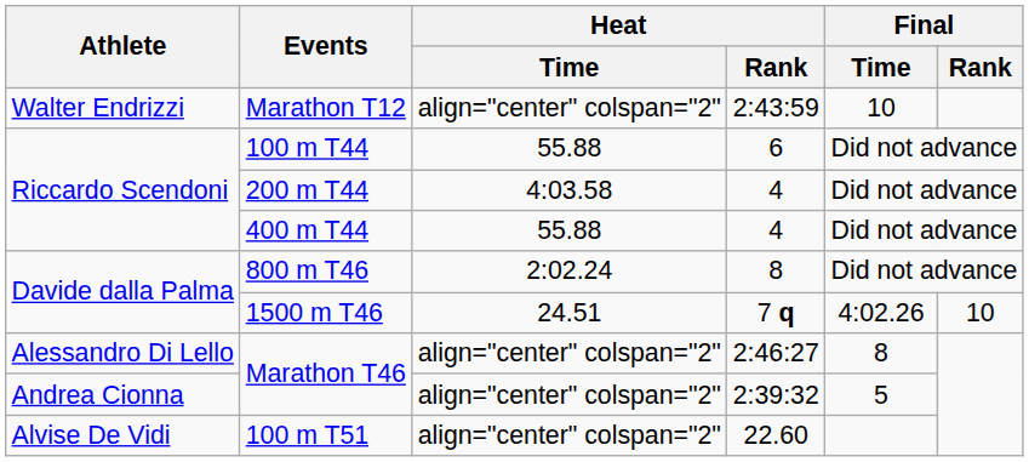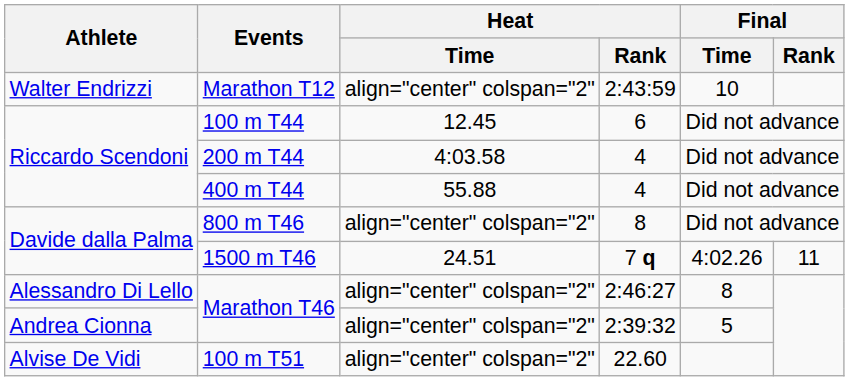100 m T44 | Heat / Time: 55.88 -> 12.45
800 m T46 | Heat / Time: 2:02.24 -> align="center" colspan="2"
1500 m T46 | Final / Rank: 10 -> 11
